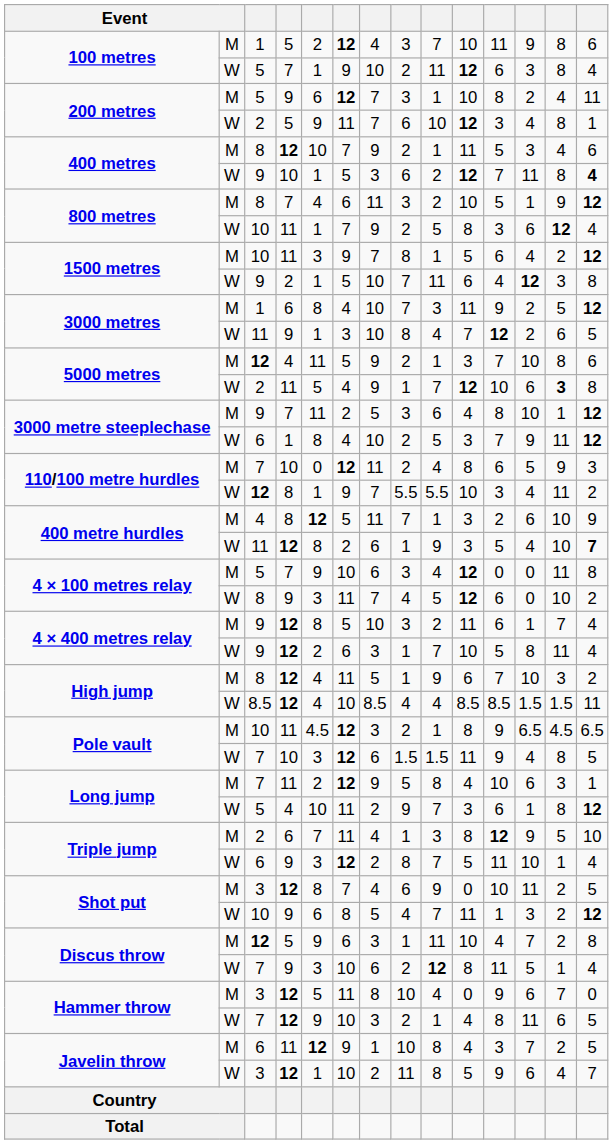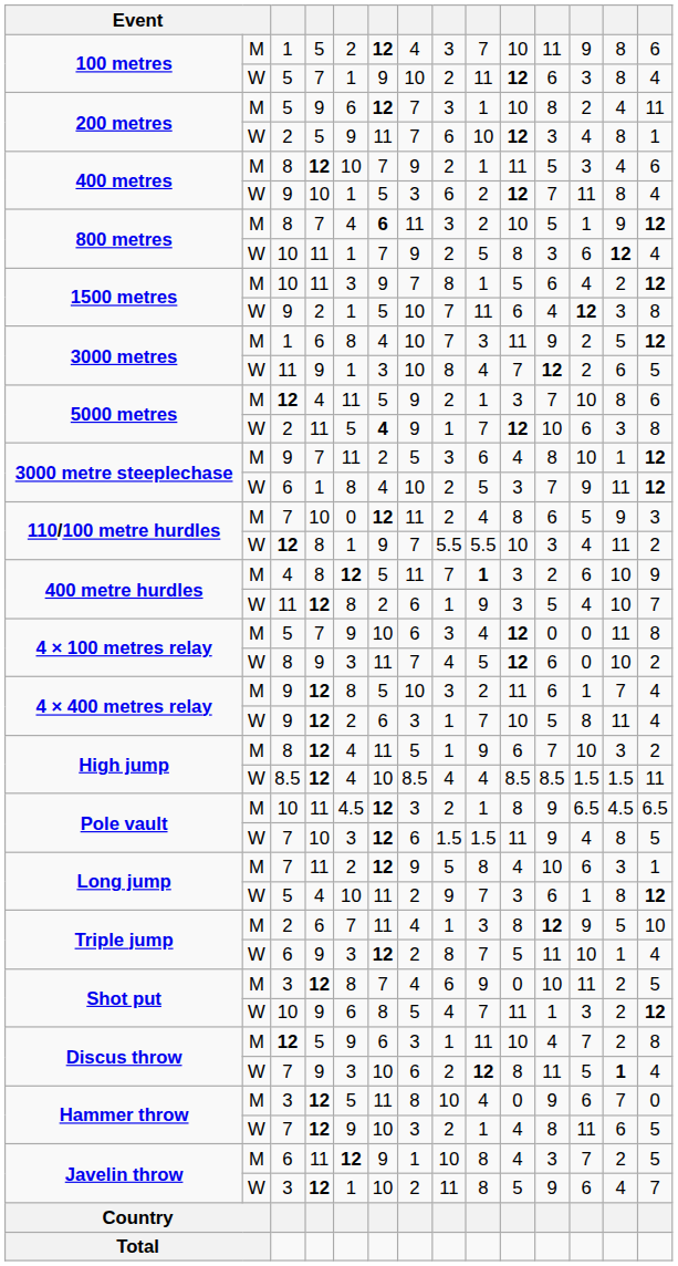400 metres / W | column 14: bold -> normal
800 metres / M | column 6: normal -> bold
5000 metres / W | column 6: normal -> bold
5000 metres / W | column 13: bold -> normal
400 metre hurdles / M | column 9: normal -> bold
400 metre hurdles / W | column 14: bold -> normal
Discus throw / W | column 13: normal -> bold
